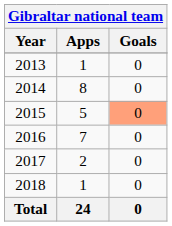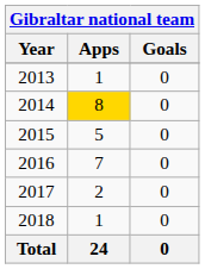2014 | Apps: no background -> gold background
2015 | Goals: lightsalmon background -> no background
